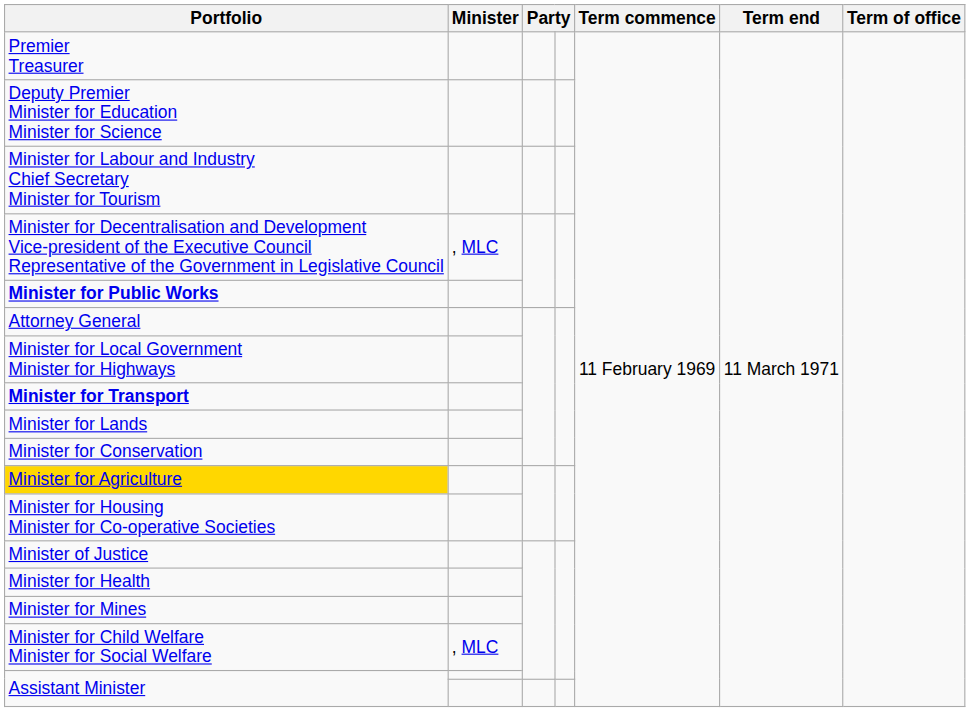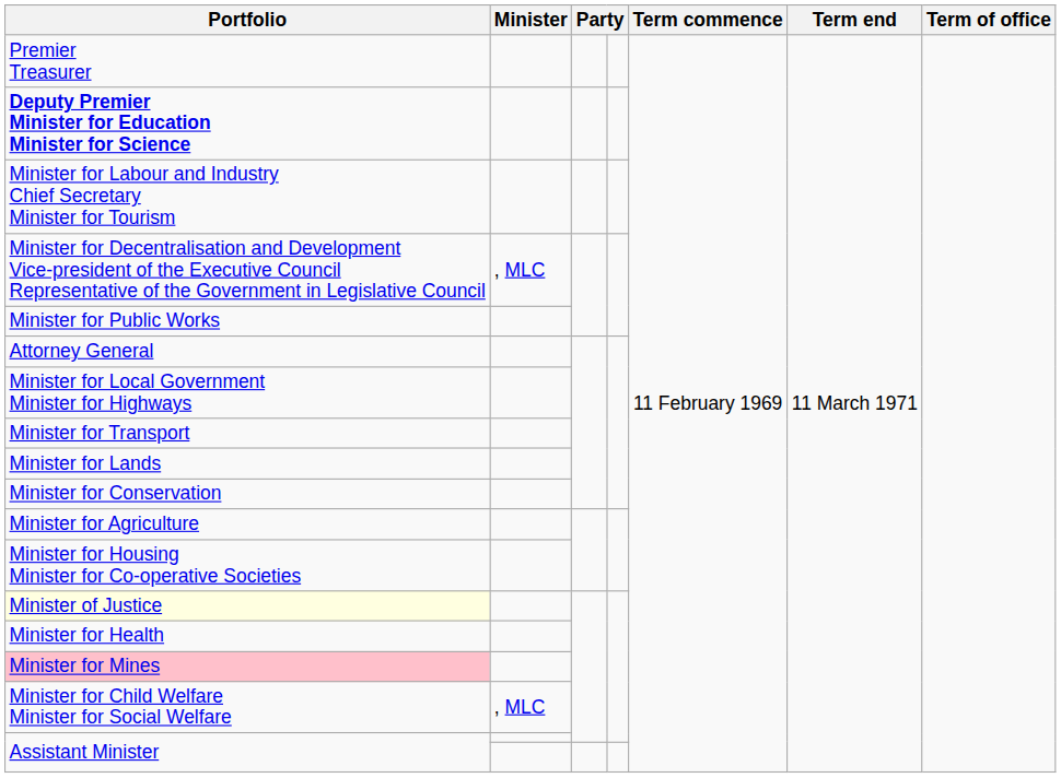Deputy Premier Minister for Education Minister for Science | Portfolio: normal -> bold
Minister for Public Works | Portfolio: bold -> normal
Minister for Transport | Portfolio: bold -> normal
Minister for Agriculture | Portfolio: gold background -> no background
Minister of Justice | Portfolio: no background -> lightyellow background
Minister for Mines | Portfolio: no background -> pink background
